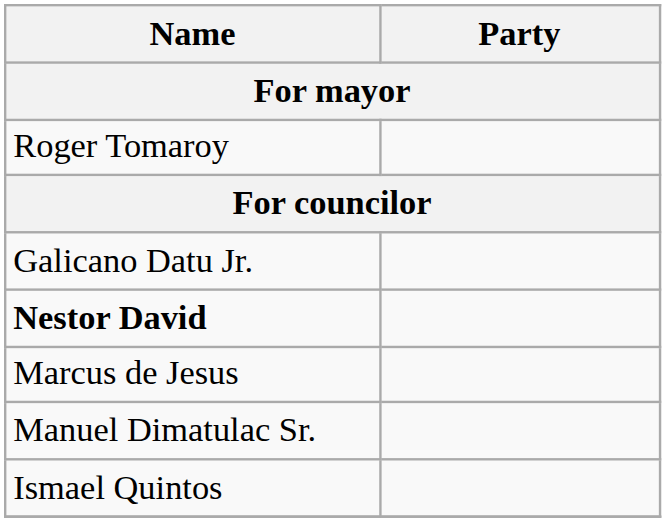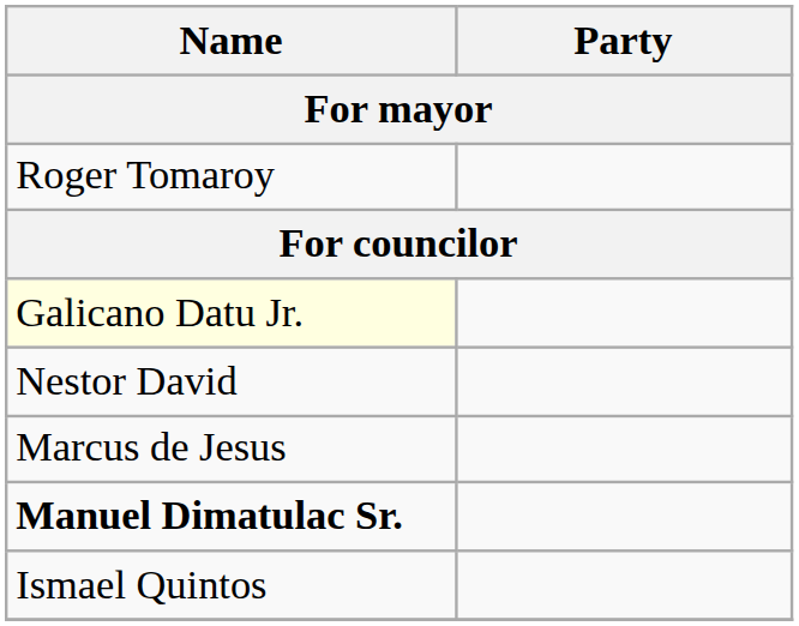Galicano Datu Jr. | Name: no background -> lightyellow background
Nestor David | Name: bold -> normal
Manuel Dimatulac Sr. | Name: normal -> bold
